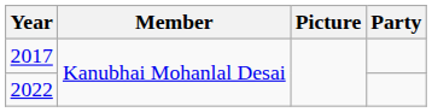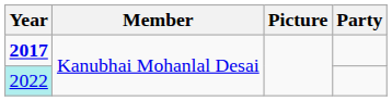2017 | Year: normal -> bold
2022 | Year: no background -> paleturquoise background
